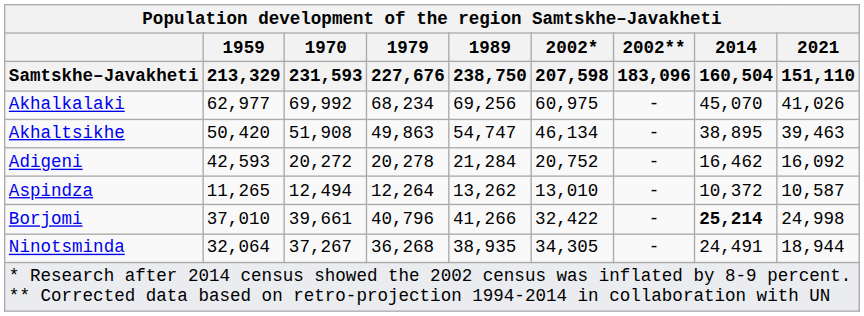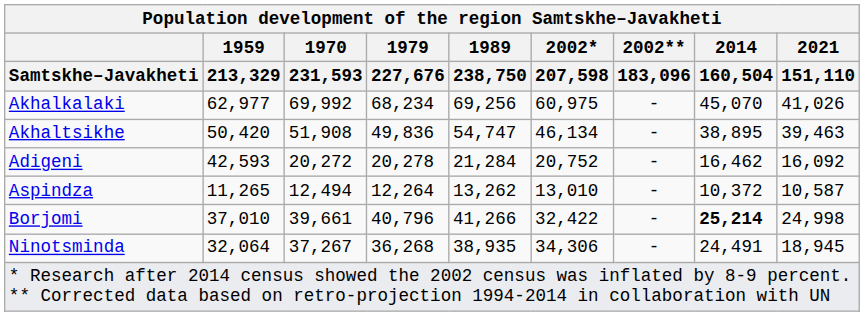Akhaltsikhe | 1979 / 227,676: 49,863 -> 49,836
Ninotsminda | 2002* / 207,598: 34,305 -> 34,306
Ninotsminda | 2021 / 151,110: 18,944 -> 18,945
